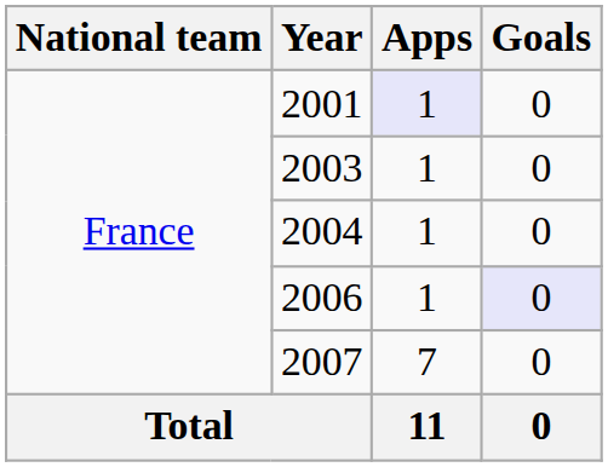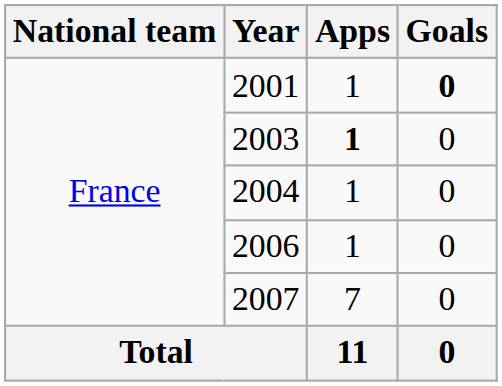2001 | Apps: lavender background -> no background
2001 | Goals: normal -> bold
2003 | Apps: normal -> bold
2006 | Goals: lavender background -> no background
